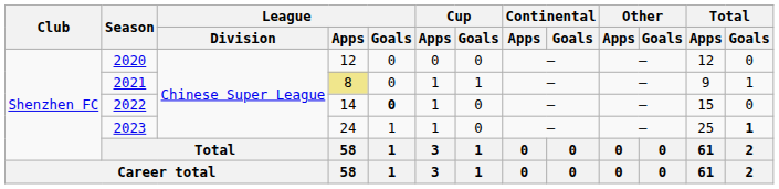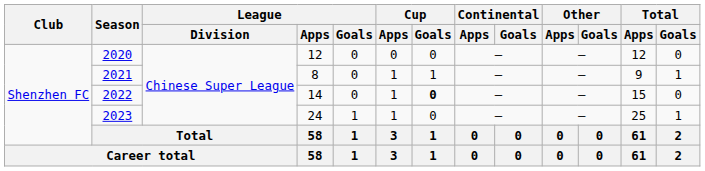2021 | League / Apps: khaki background -> no background
2022 | League / Goals: bold -> normal
2022 | Cup / Goals: normal -> bold
2023 | Total / Goals: bold -> normal
